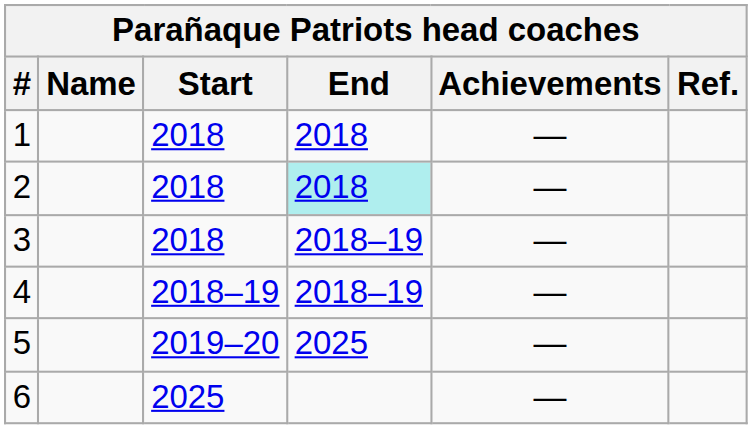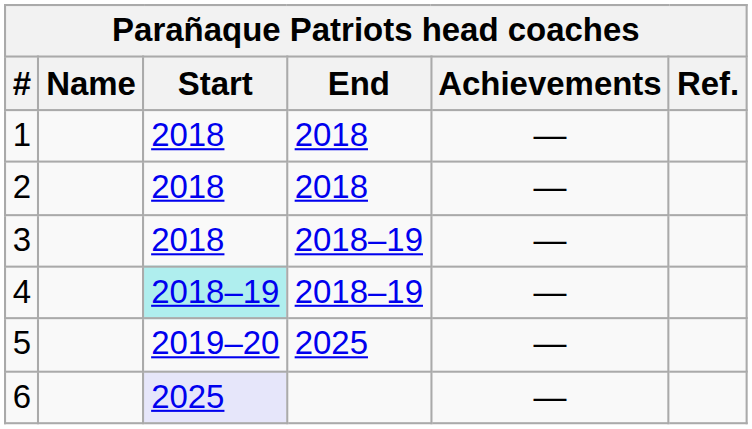2 | End: paleturquoise background -> no background
4 | Start: no background -> paleturquoise background
6 | Start: no background -> lavender background
